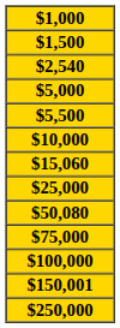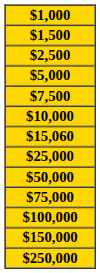row 3 | column 1: $2,540 -> $2,500
row 5 | column 1: $5,500 -> $7,500
row 9 | column 1: $50,080 -> $50,000
row 12 | column 1: $150,001 -> $150,000
